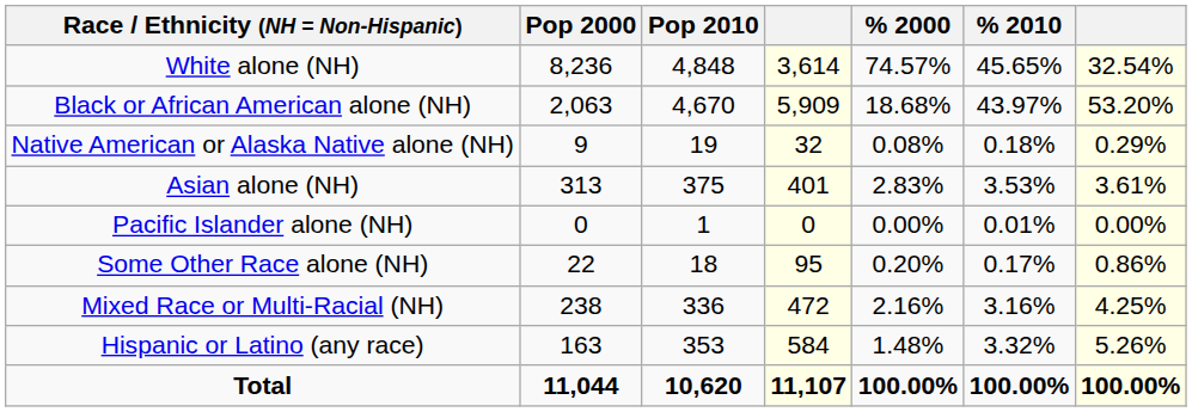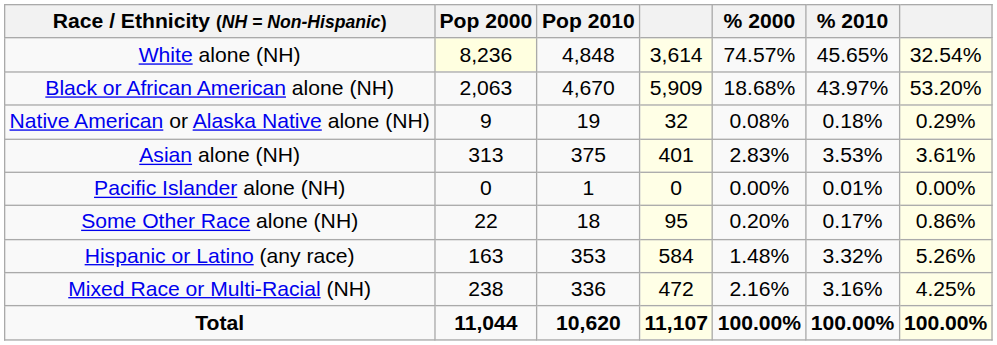White alone (NH) | Pop 2000: no background -> lightyellow background
rows swapped: Mixed Race or Multi-Racial (NH) <-> Hispanic or Latino (any race)
